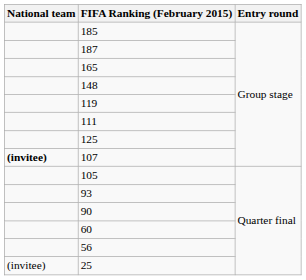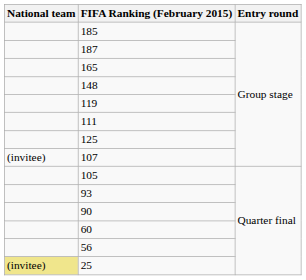107 | National team: bold -> normal
25 | National team: no background -> khaki background
